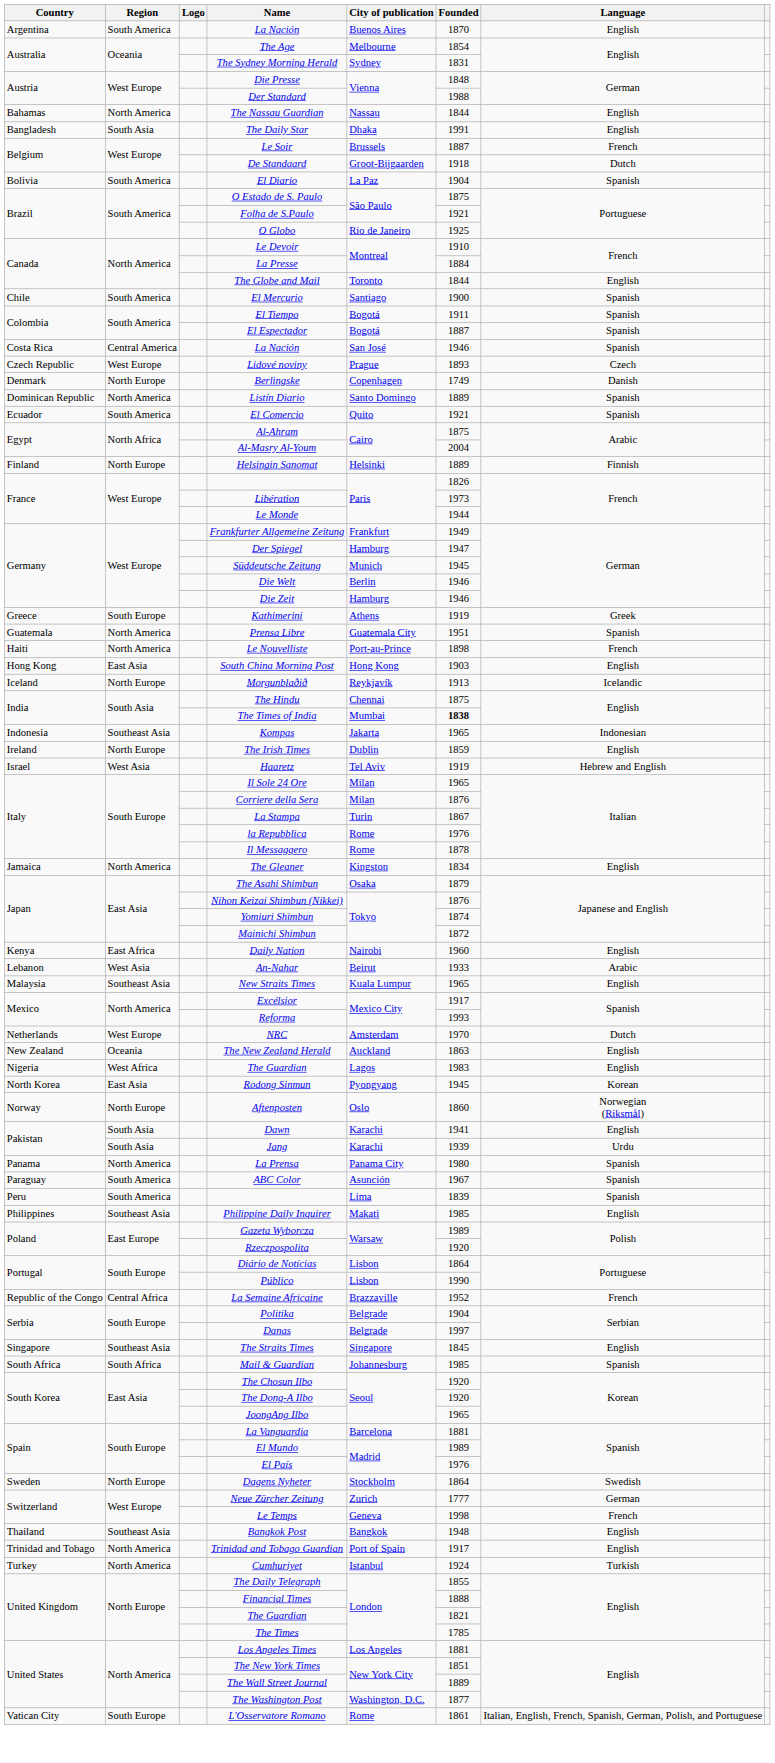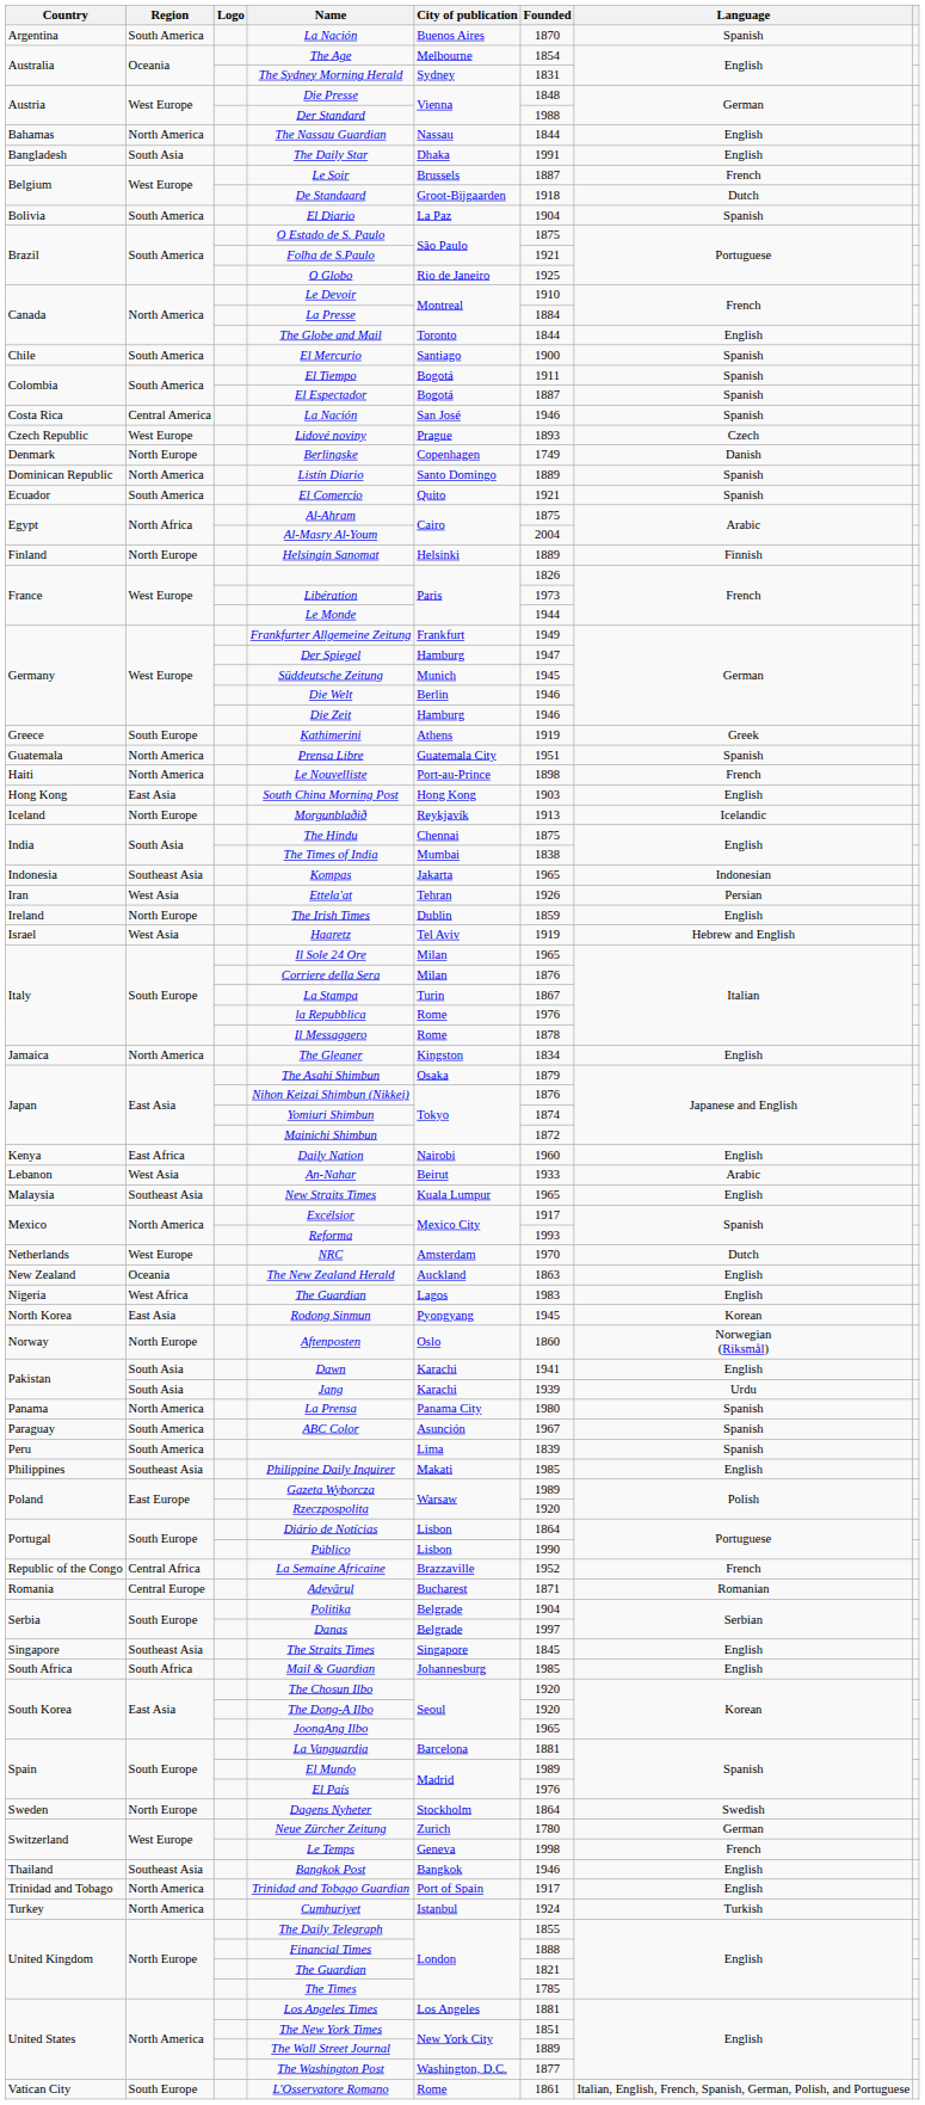Argentina / La Nación | Language: English -> Spanish
The Times of India | Founded: bold -> normal
+ row: Iran | West Asia | Ettela'at | Tehran | 1926 | Persian
+ row: Romania | Central Europe | Adevărul | Bucharest | 1871 | Romanian
Mail & Guardian | Language: Spanish -> English
Neue Zürcher Zeitung | Founded: 1777 -> 1780
Bangkok Post | Founded: 1948 -> 1946
